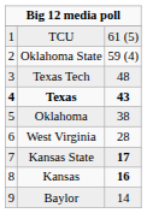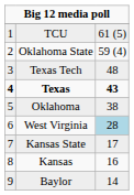West Virginia | column 3: no background -> lightblue background
Kansas State | column 3: bold -> normal
Kansas | column 3: bold -> normal
